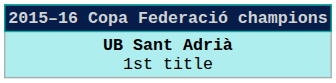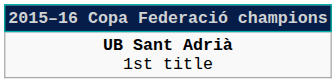row 2 | column 1: paleturquoise background -> no background
